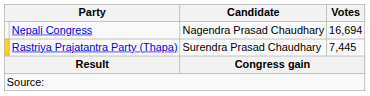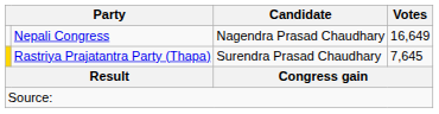Nepali Congress | Votes: 16,694 -> 16,649
Rastriya Prajatantra Party (Thapa) | Votes: 7,445 -> 7,645
